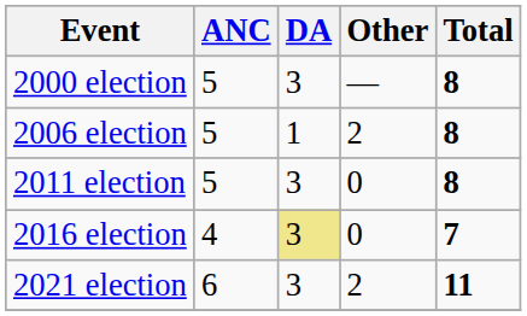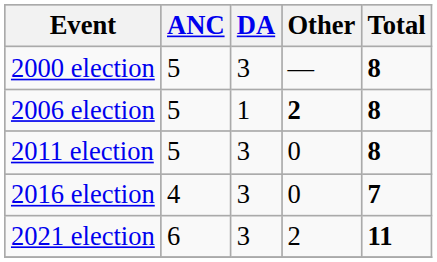2006 election | Other: normal -> bold
2016 election | DA: khaki background -> no background
